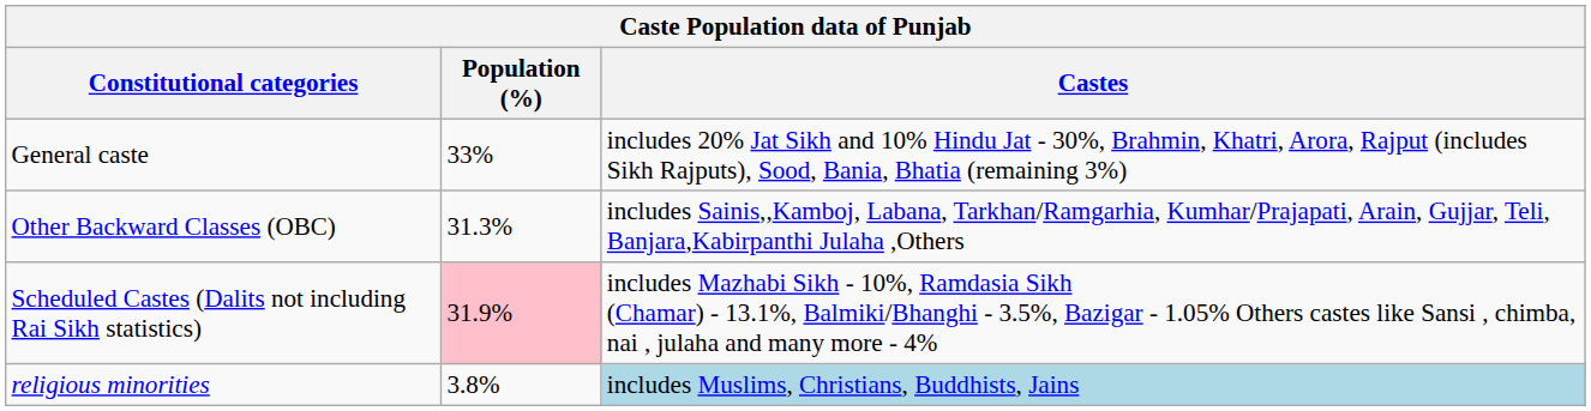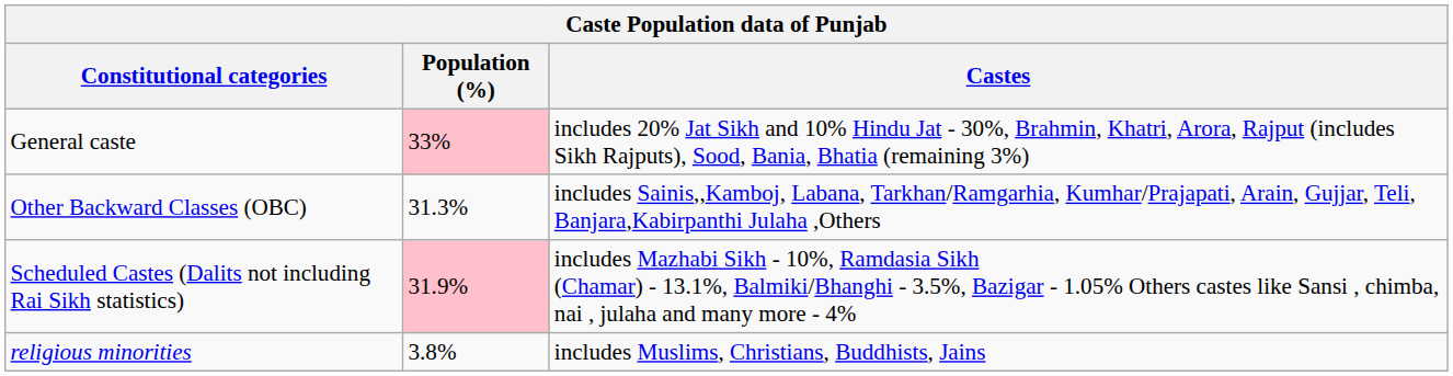General caste | Population (%): no background -> pink background
religious minorities | Castes: lightblue background -> no background
